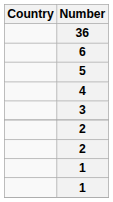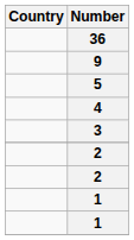row 3 | Number: 6 -> 9
